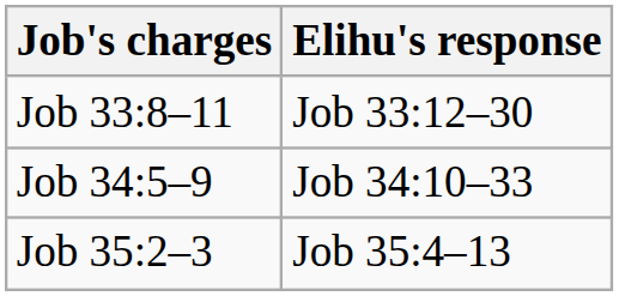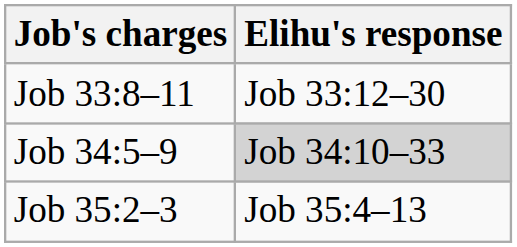Job 34:5–9 | Elihu's response: no background -> lightgrey background
